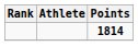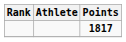row 2 | Points: 1814 -> 1817
